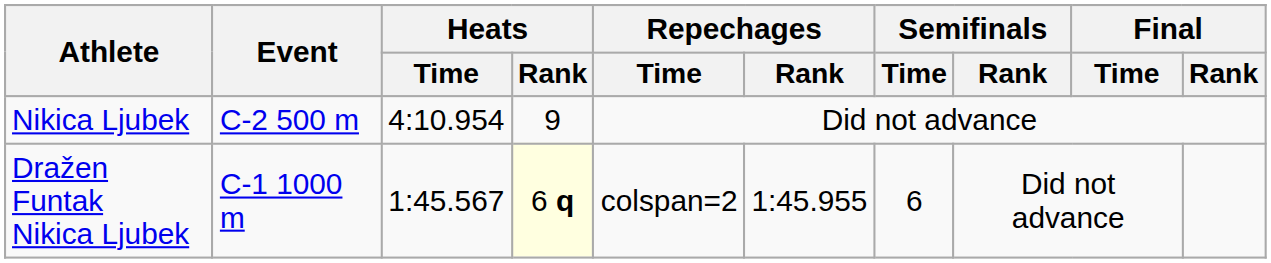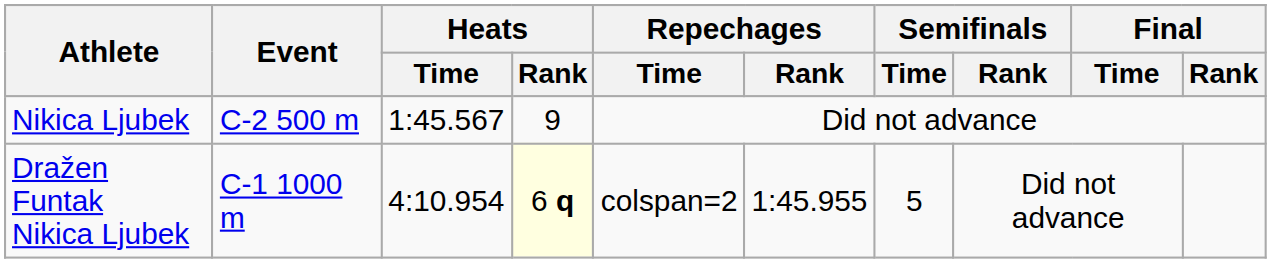Nikica Ljubek | Heats / Time: 4:10.954 -> 1:45.567
Dražen Funtak Nikica Ljubek | Heats / Time: 1:45.567 -> 4:10.954
Dražen Funtak Nikica Ljubek | Semifinals / Time: 6 -> 5
